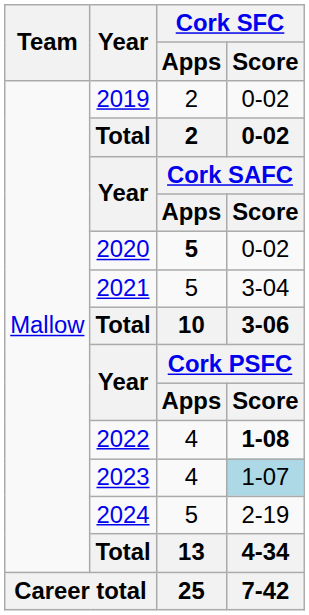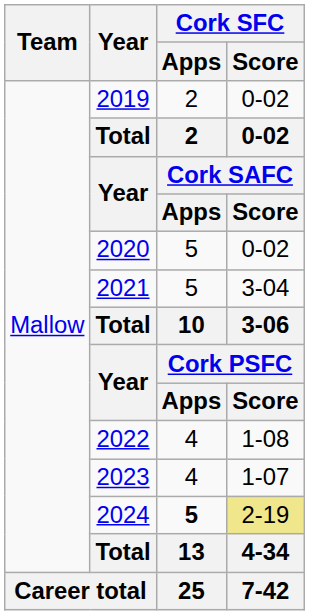2020 | Cork SFC / Apps: bold -> normal
2022 | Cork SFC / Score: bold -> normal
2023 | Cork SFC / Score: lightblue background -> no background
2024 | Cork SFC / Apps: normal -> bold
2024 | Cork SFC / Score: no background -> khaki background
